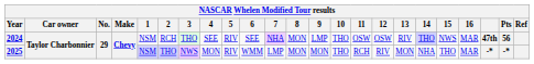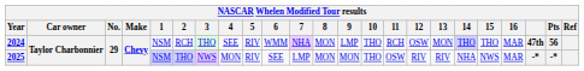2024 | 6: SEE -> WMM
2024 | 11: OSW -> RCH
2024 | 13: RIV -> MON
2024 | 15: NWS -> THO
2025 | 6: WMM -> SEE
2025 | 11: RCH -> OSW
2025 | 13: MON -> RIV
2025 | 15: THO -> NWS
